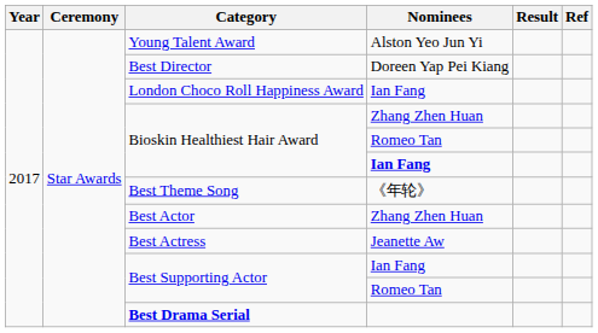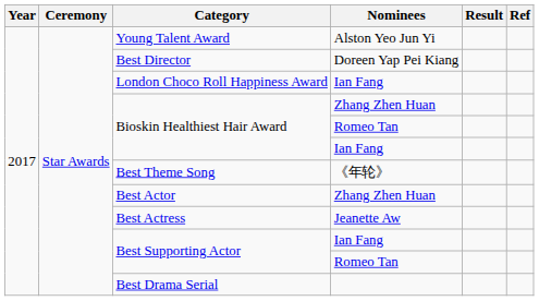Bioskin Healthiest Hair Award / Ian Fang | Nominees: bold -> normal
Best Drama Serial | Category: bold -> normal
